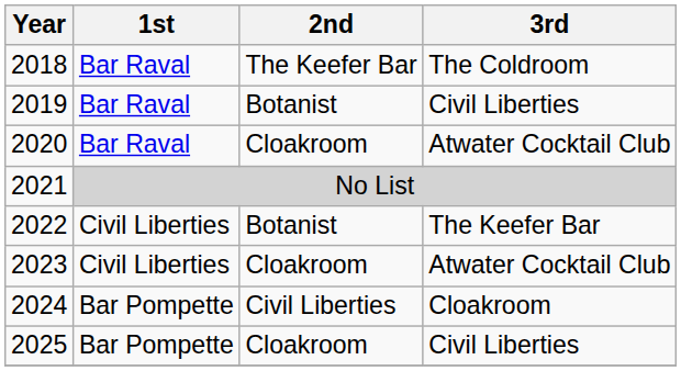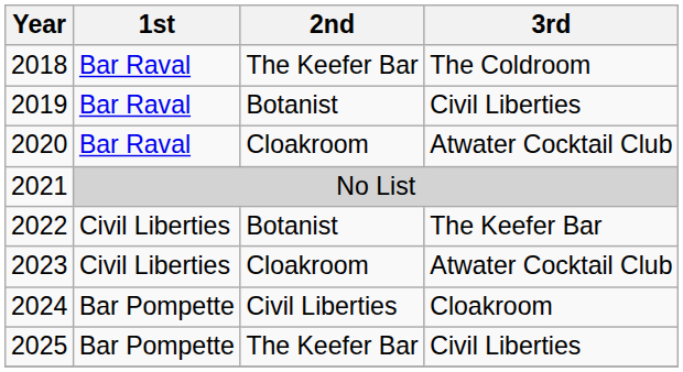2025 | 2nd: Cloakroom -> The Keefer Bar
